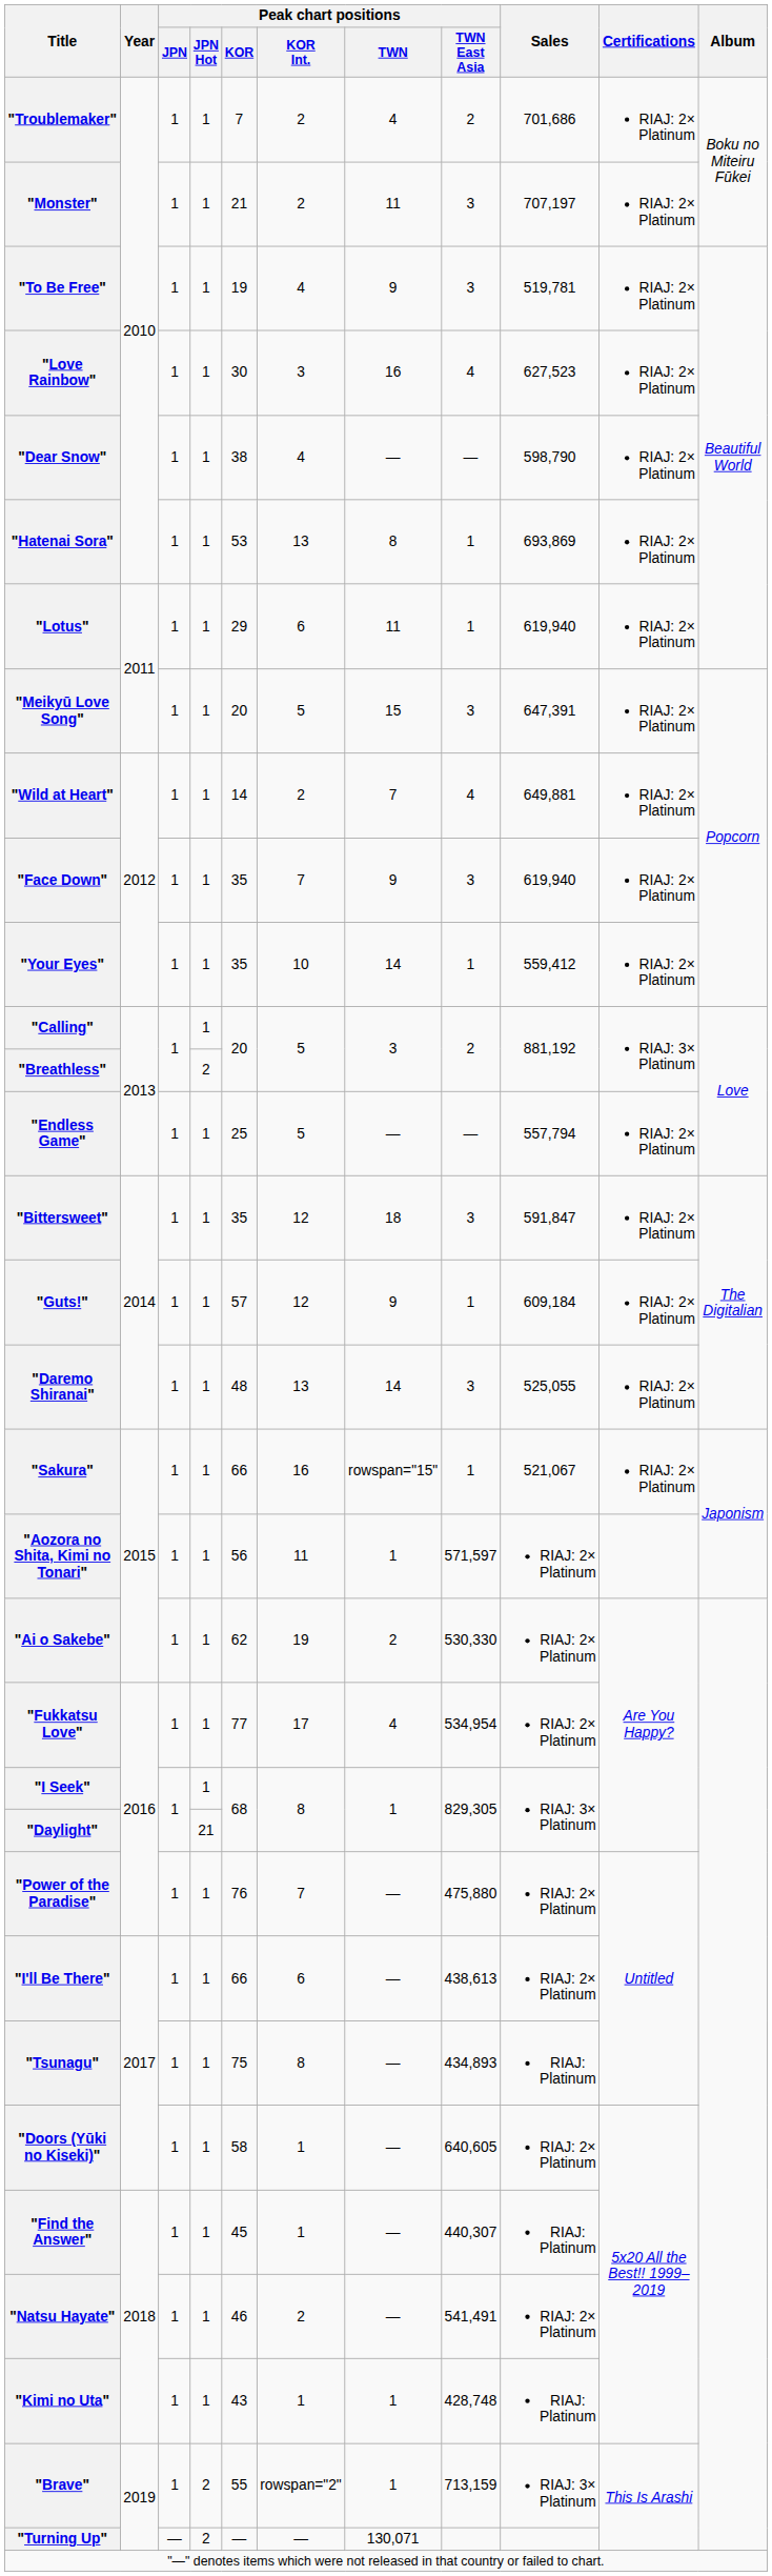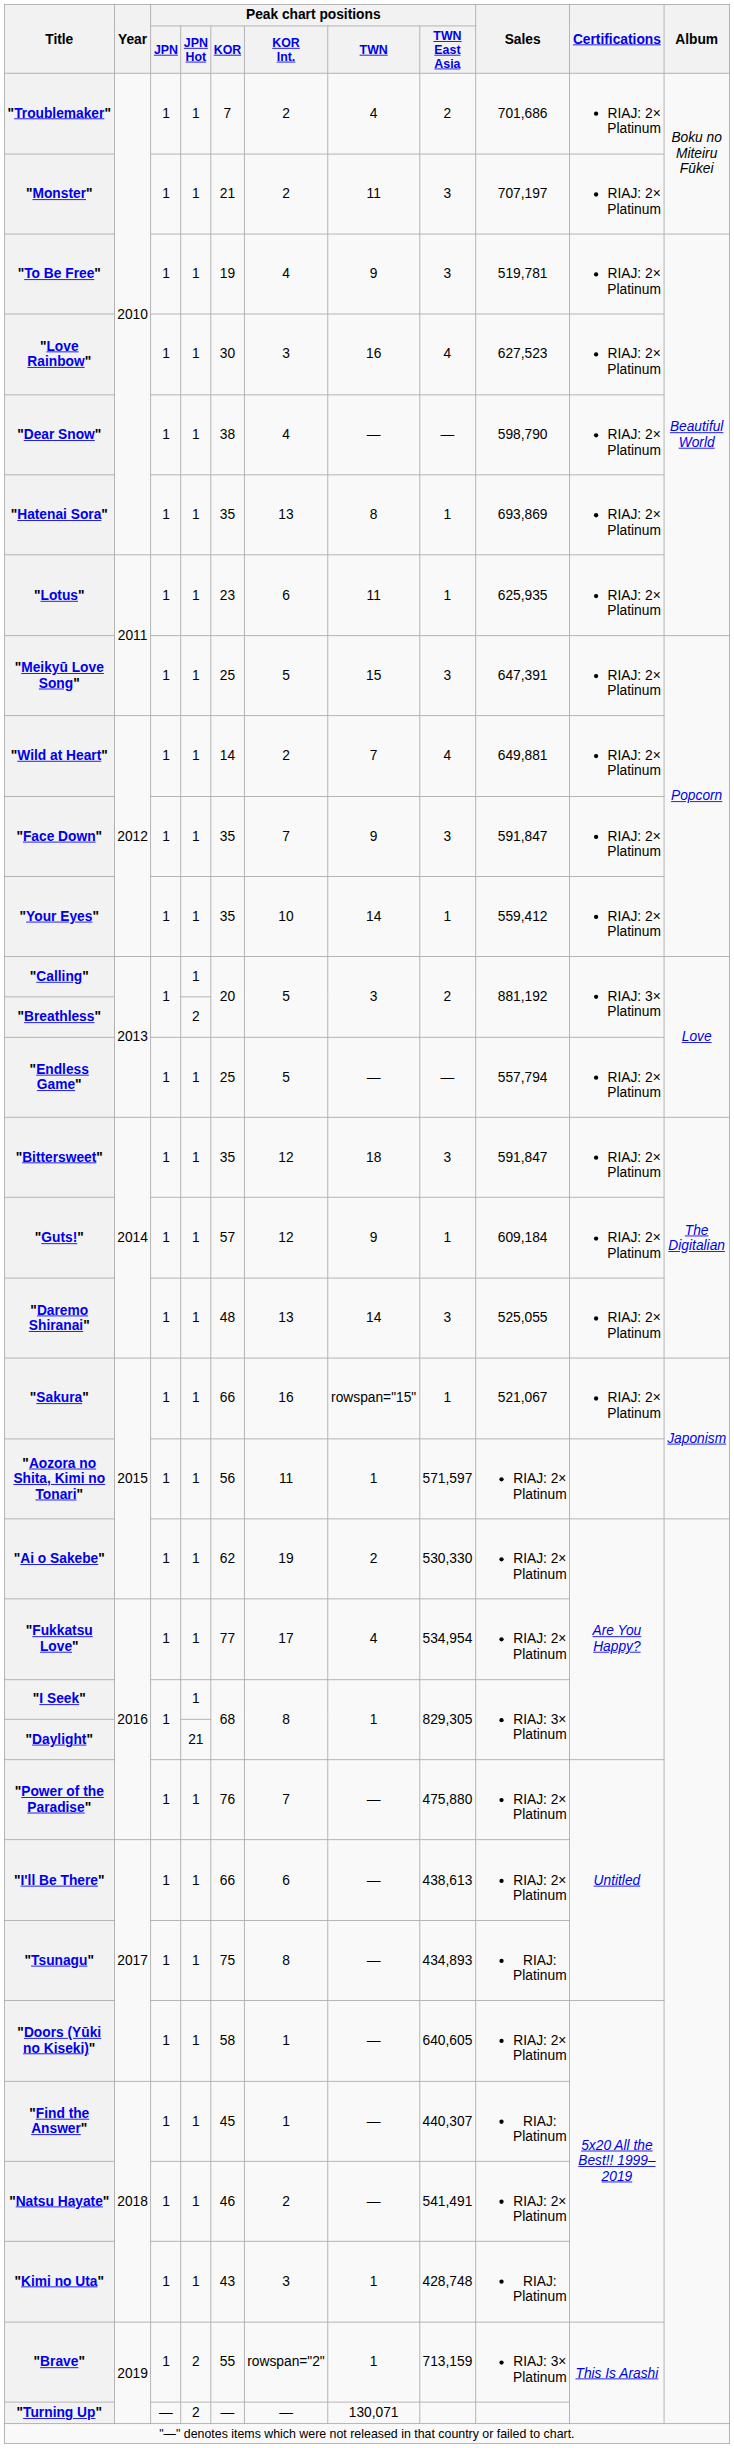"Hatenai Sora" | Peak chart positions / KOR: 53 -> 35
"Lotus" | Peak chart positions / KOR: 29 -> 23
"Lotus" | Sales: 619,940 -> 625,935
"Meikyū Love Song" | Peak chart positions / KOR: 20 -> 25
"Face Down" | Sales: 619,940 -> 591,847
"Kimi no Uta" | Peak chart positions / KOR Int.: 1 -> 3
